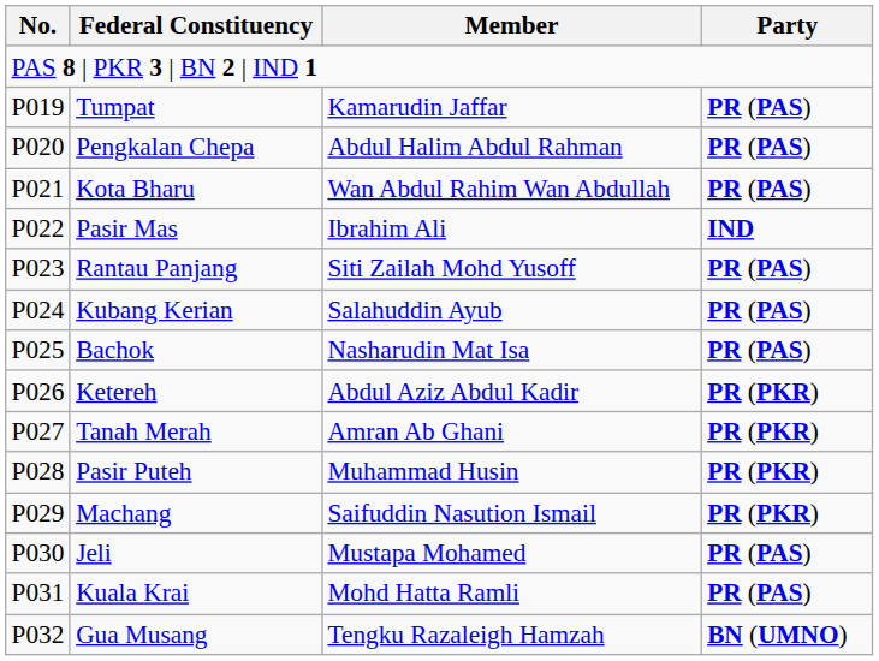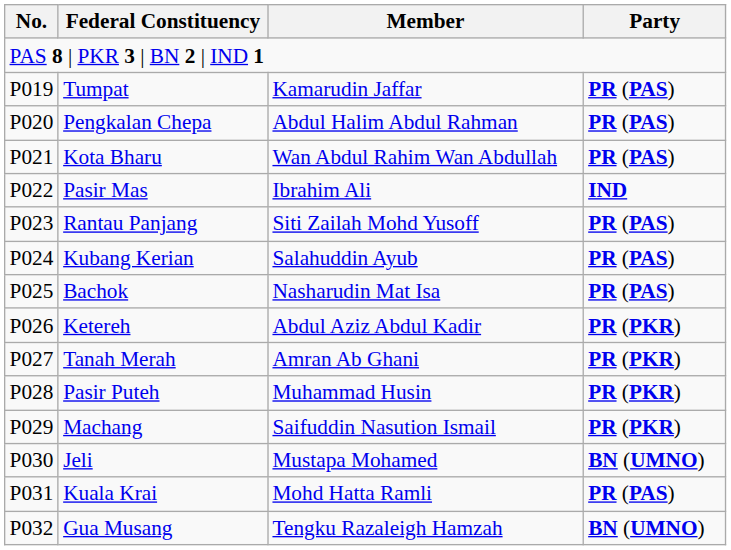Jeli | Party: PR (PAS) -> BN (UMNO)
